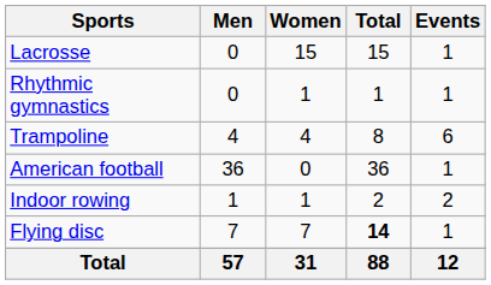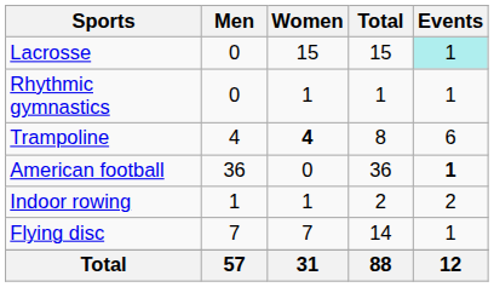Lacrosse | Events: no background -> paleturquoise background
Trampoline | Women: normal -> bold
American football | Events: normal -> bold
Flying disc | Total: bold -> normal
